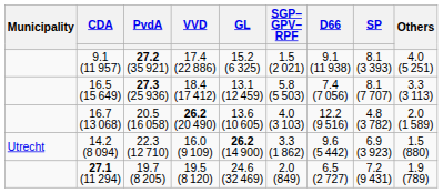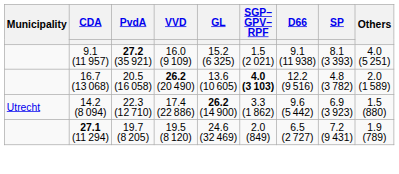9.1 (11 957) | VVD: 17.4 (22 886) -> 16.0 (9 109)
- row: 16.5 (15 649) | 27.3 (25 936) | 18.4 (17 412) | 13.1 (12 459) | 5.8 (5 503) | 7.4 (7 056) | 8.1 (7 707) | 3.3 (3 113)
16.7 (13 068) | SGP–GPV–RPF: normal -> bold
14.2 (8 094) | VVD: 16.0 (9 109) -> 17.4 (22 886)
